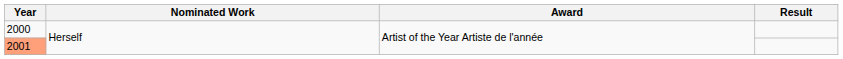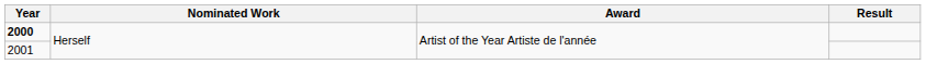2000 | Year: normal -> bold
2001 | Year: lightsalmon background -> no background
